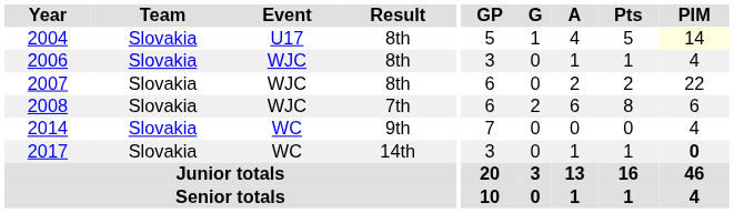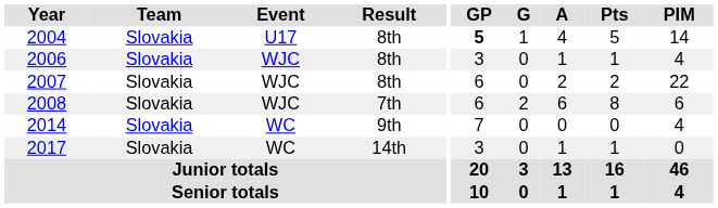2004 | GP: normal -> bold
2004 | PIM: lightyellow background -> no background
2017 | PIM: bold -> normal
